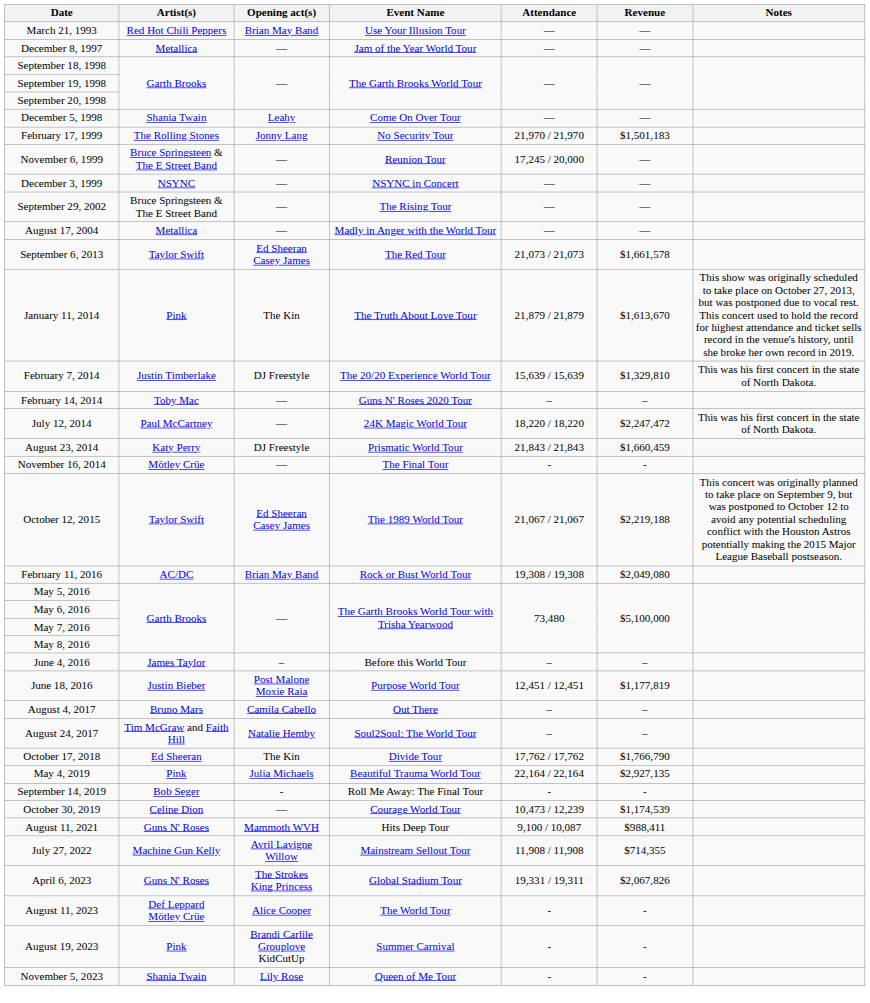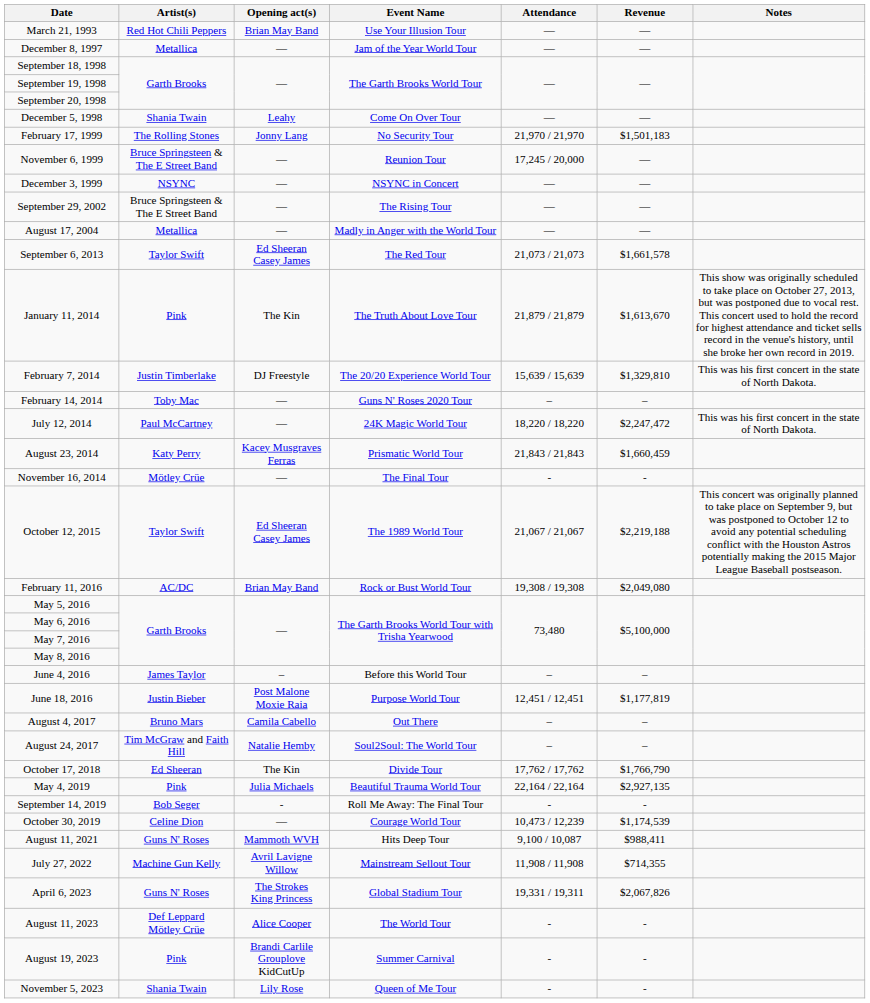August 23, 2014 | Opening act(s): DJ Freestyle -> Kacey Musgraves Ferras
